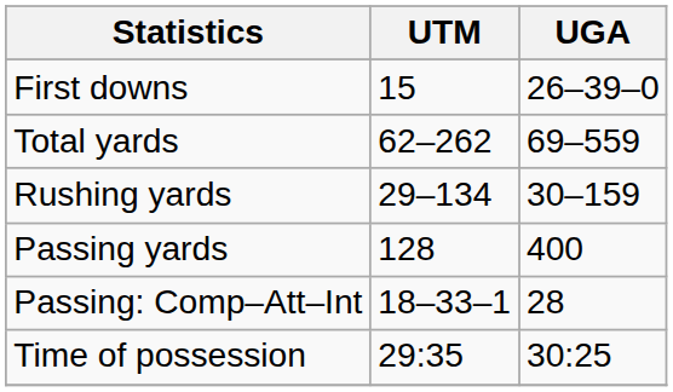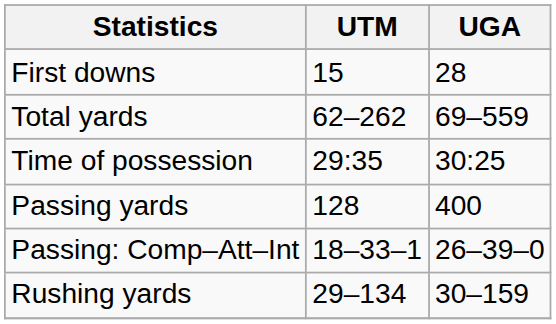First downs | UGA: 26–39–0 -> 28
rows swapped: Rushing yards <-> Time of possession
Passing: Comp–Att–Int | UGA: 28 -> 26–39–0
